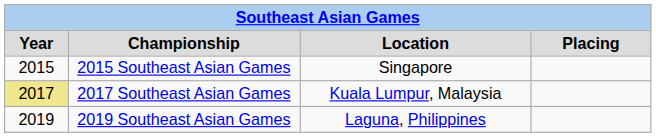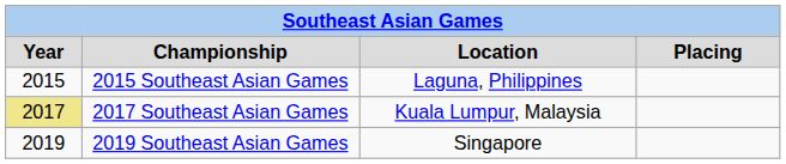2015 Southeast Asian Games | Location: Singapore -> Laguna, Philippines
2019 Southeast Asian Games | Location: Laguna, Philippines -> Singapore
